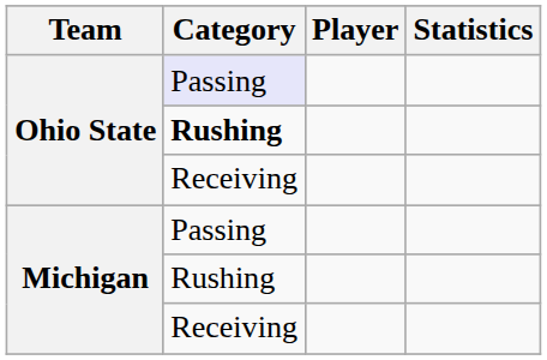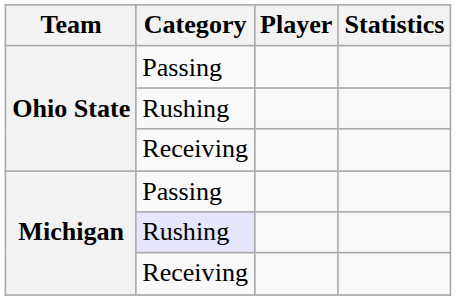Ohio State / Passing | Category: lavender background -> no background
Ohio State / Rushing | Category: bold -> normal
Michigan / Rushing | Category: no background -> lavender background
